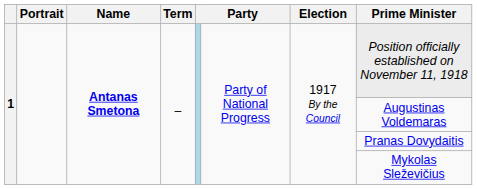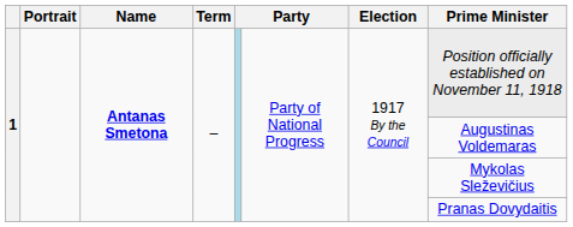row 4 | Prime Minister: Pranas Dovydaitis -> Mykolas Sleževičius
row 5 | Prime Minister: Mykolas Sleževičius -> Pranas Dovydaitis
